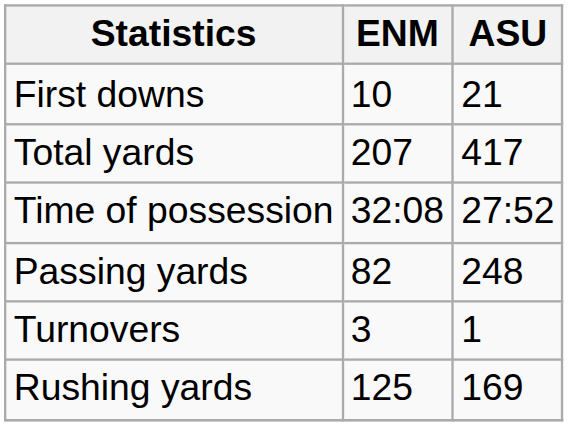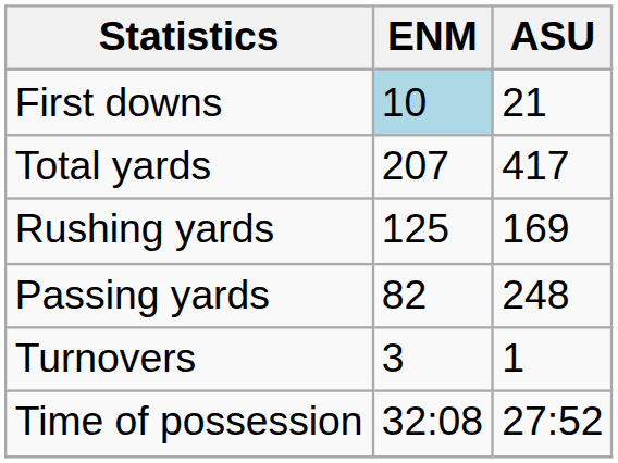First downs | ENM: no background -> lightblue background
rows swapped: Rushing yards <-> Time of possession
